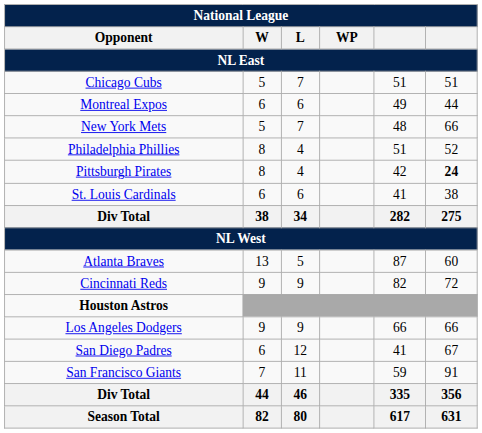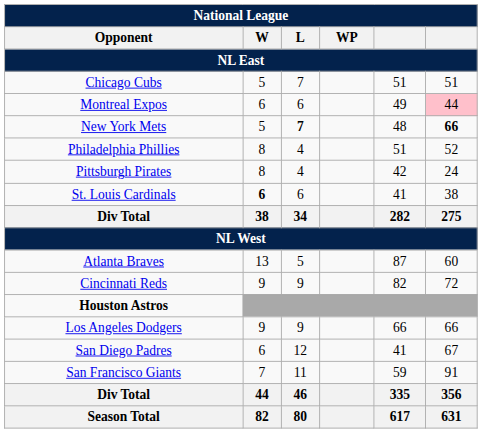Montreal Expos | column 6: no background -> pink background
New York Mets | L: normal -> bold
New York Mets | column 6: normal -> bold
Pittsburgh Pirates | column 6: bold -> normal
St. Louis Cardinals | W: normal -> bold
